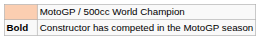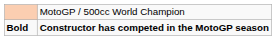Bold | column 2: normal -> bold
